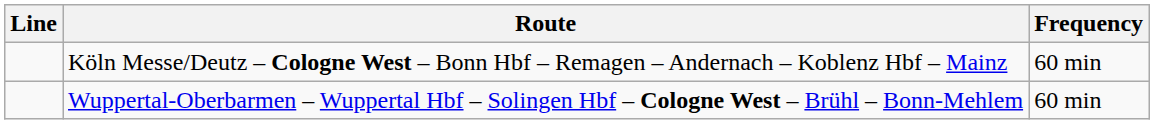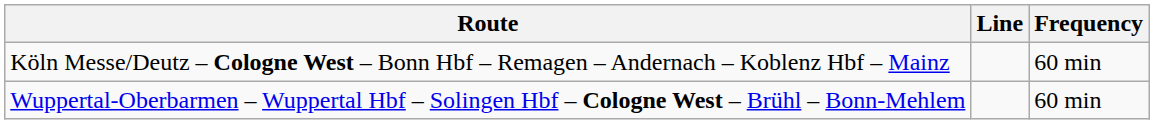columns swapped: Line <-> Route
